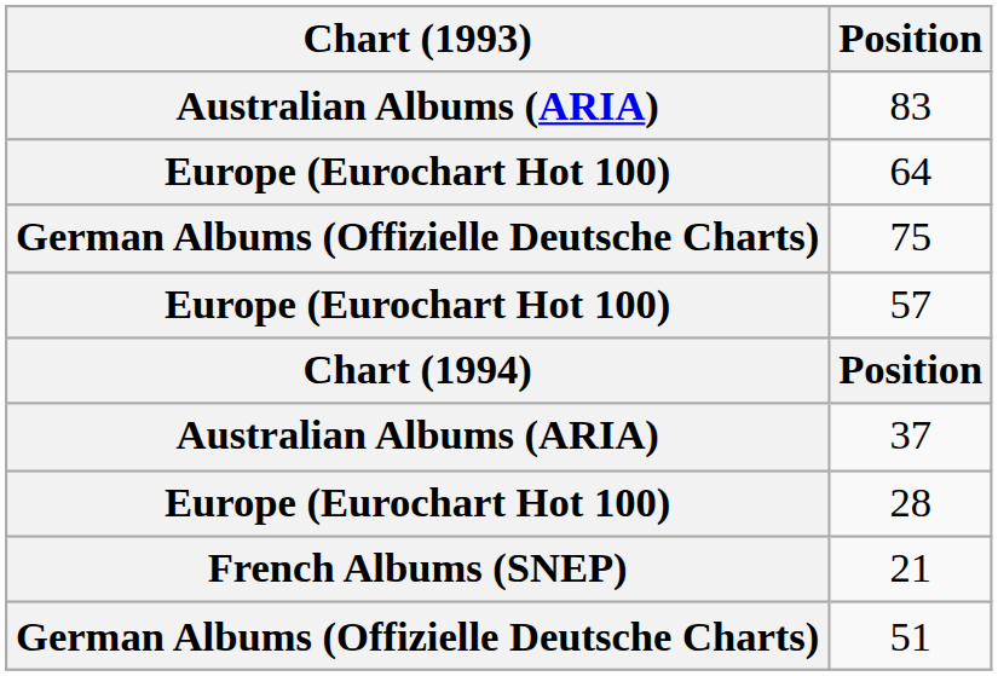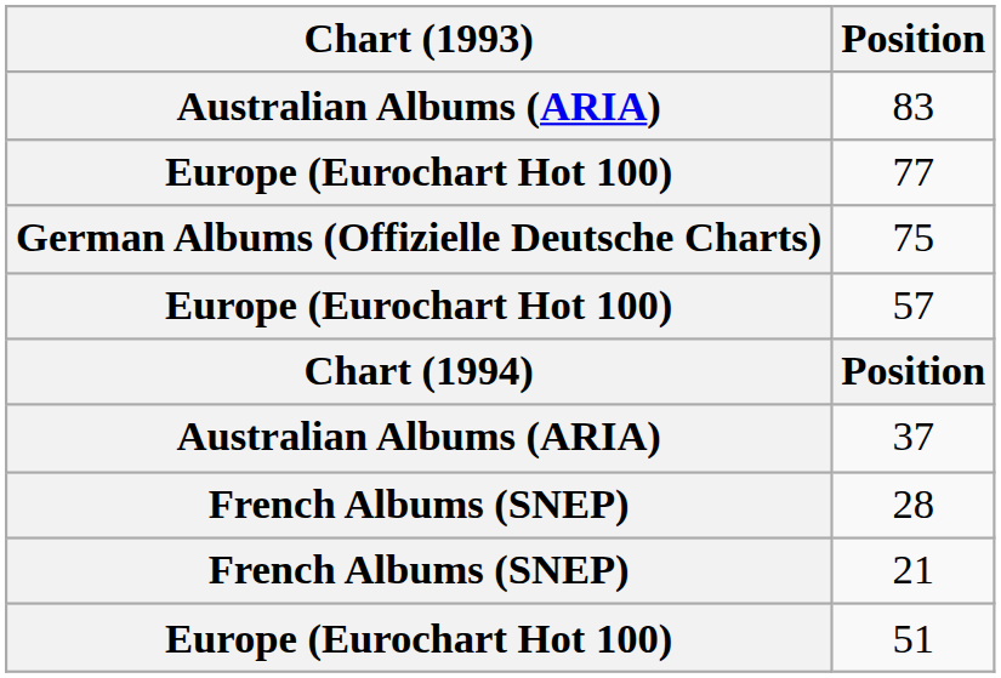row 3 | Position: 64 -> 77
row 8 | Chart (1993): Europe (Eurochart Hot 100) -> French Albums (SNEP)
row 10 | Chart (1993): German Albums (Offizielle Deutsche Charts) -> Europe (Eurochart Hot 100)
